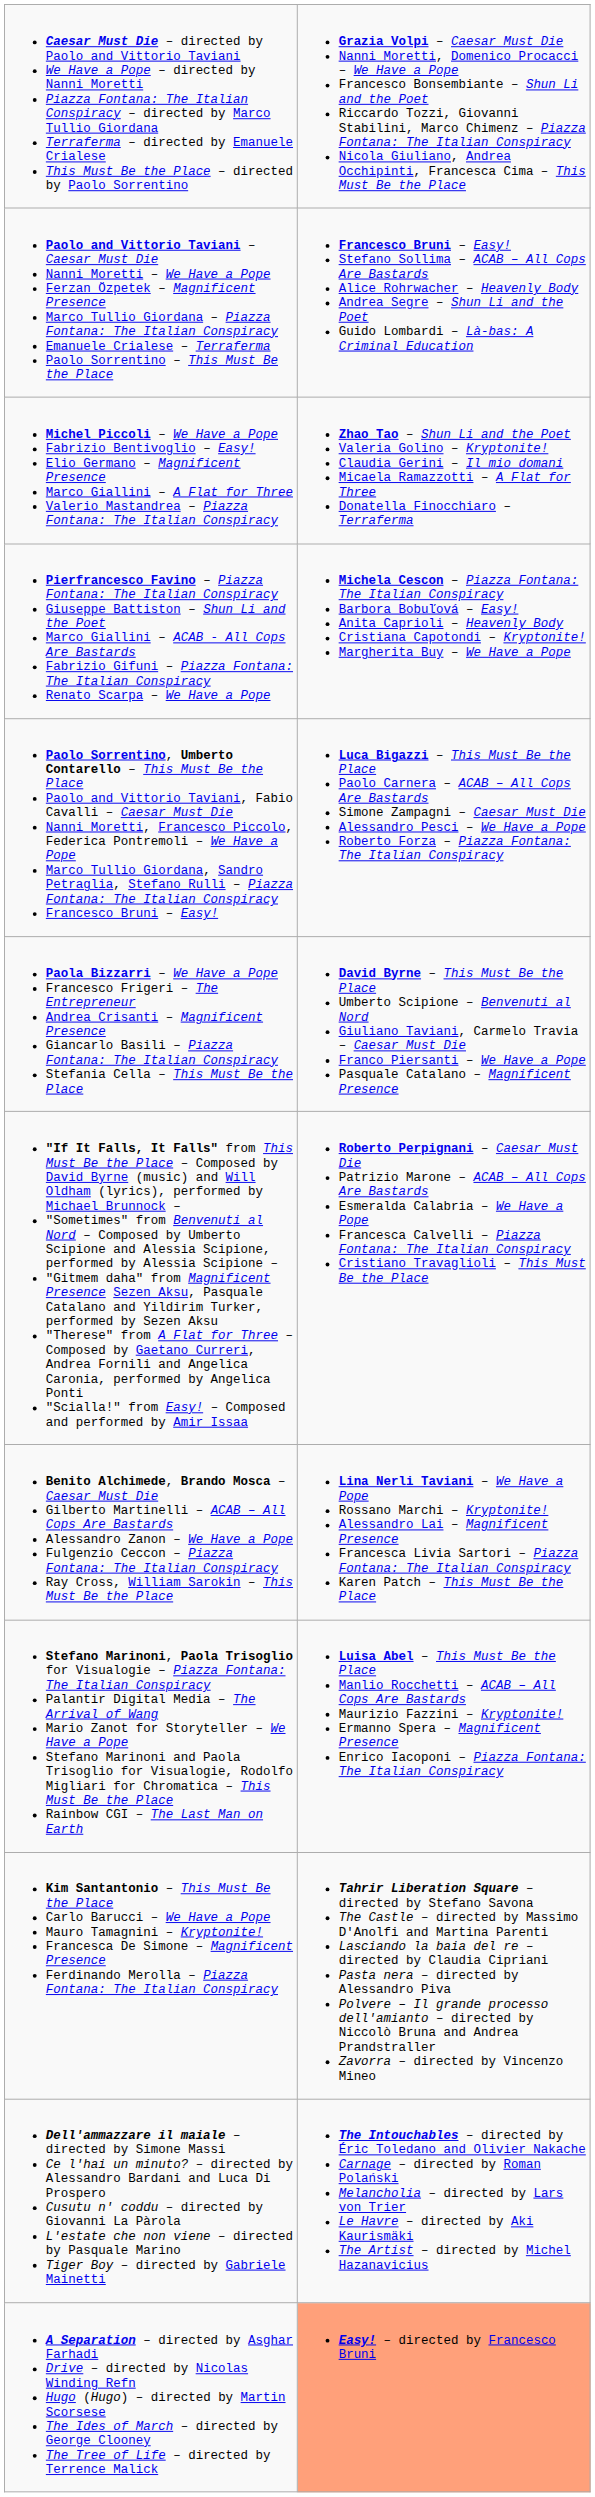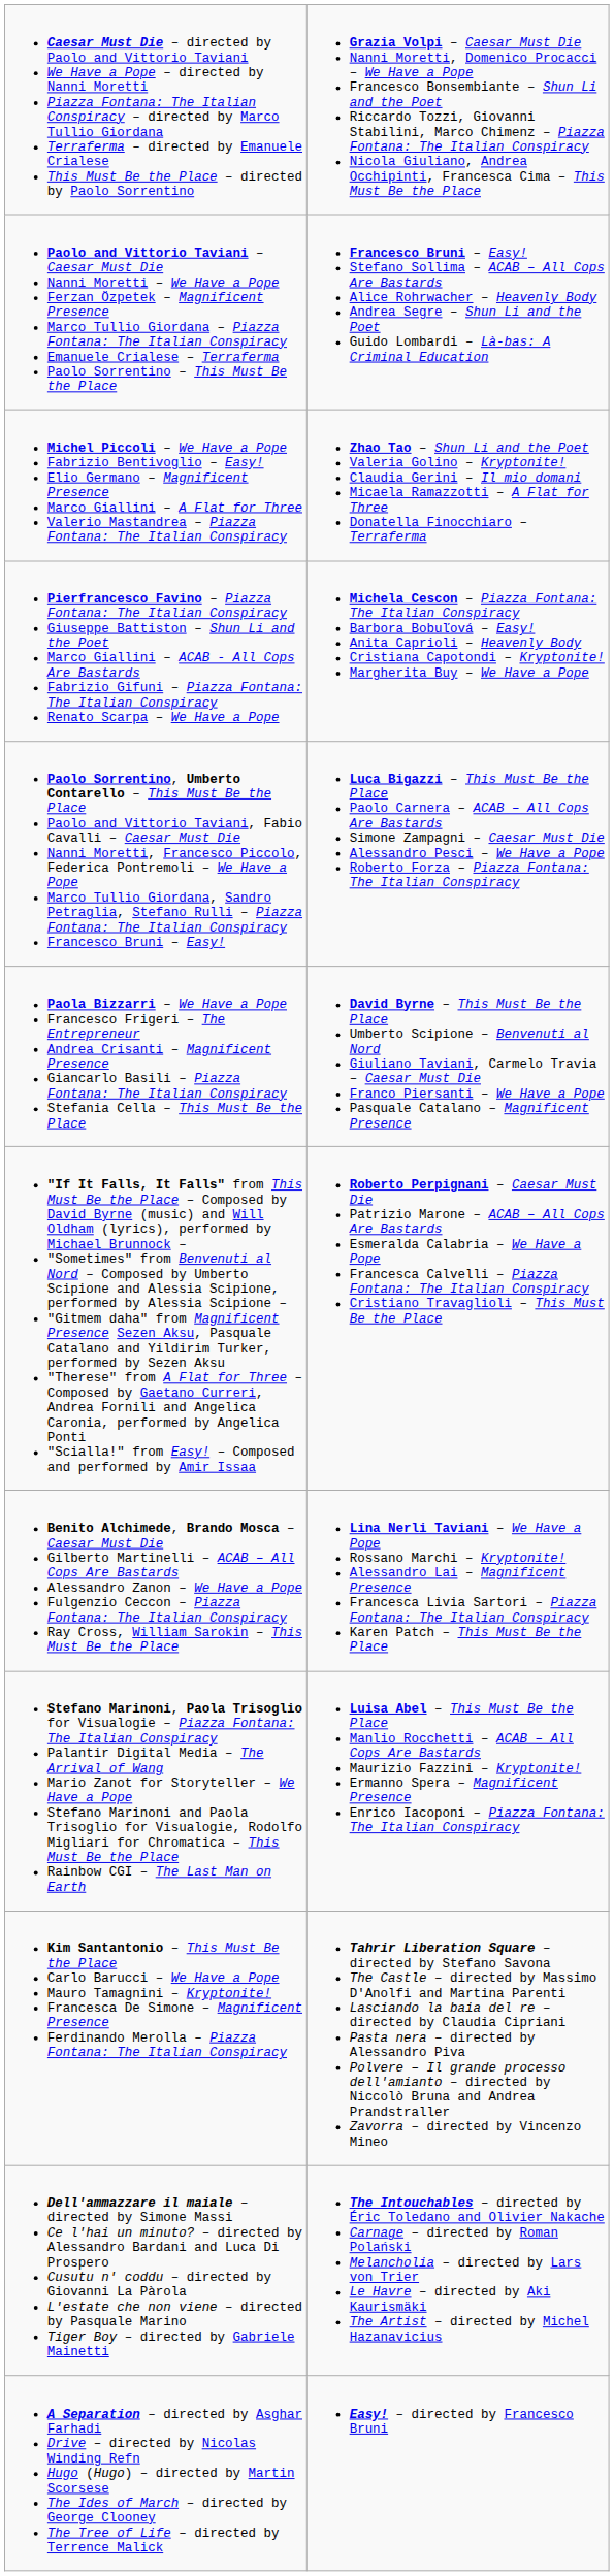row 12 | column 2: lightsalmon background -> no background
